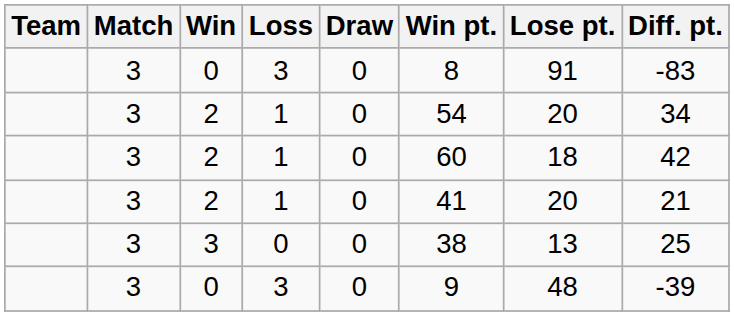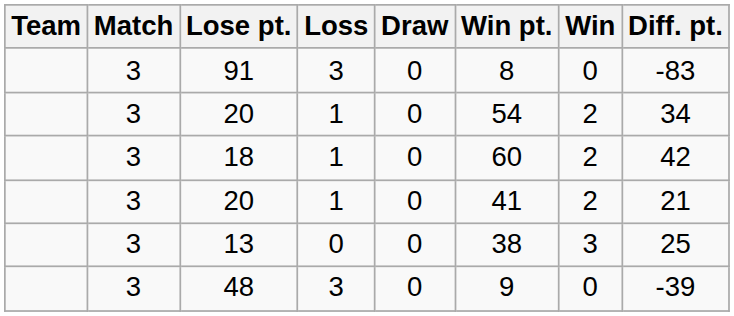columns swapped: Win <-> Lose pt.
